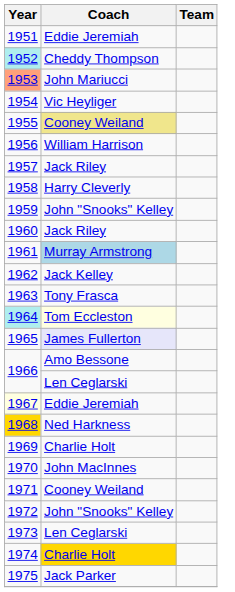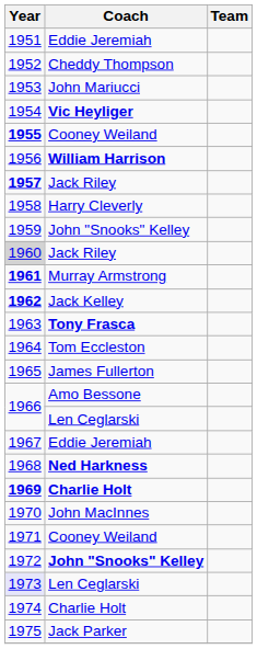1952 | Year: paleturquoise background -> no background
1953 | Year: lightsalmon background -> no background
1954 | Coach: normal -> bold
1955 | Year: normal -> bold
1955 | Coach: khaki background -> no background
1956 | Coach: normal -> bold
1957 | Year: normal -> bold
1960 | Year: no background -> lightgrey background
1961 | Year: normal -> bold
1961 | Coach: lightblue background -> no background
1962 | Year: normal -> bold
1963 | Coach: normal -> bold
1964 | Year: paleturquoise background -> no background
1964 | Coach: lightyellow background -> no background
1965 | Coach: lavender background -> no background
1967 | Year: lightyellow background -> no background
1968 | Year: gold background -> no background
1968 | Coach: normal -> bold
1969 | Year: normal -> bold
1969 | Coach: normal -> bold
1972 | Coach: normal -> bold
1973 | Year: no background -> lavender background
1974 | Coach: gold background -> no background
